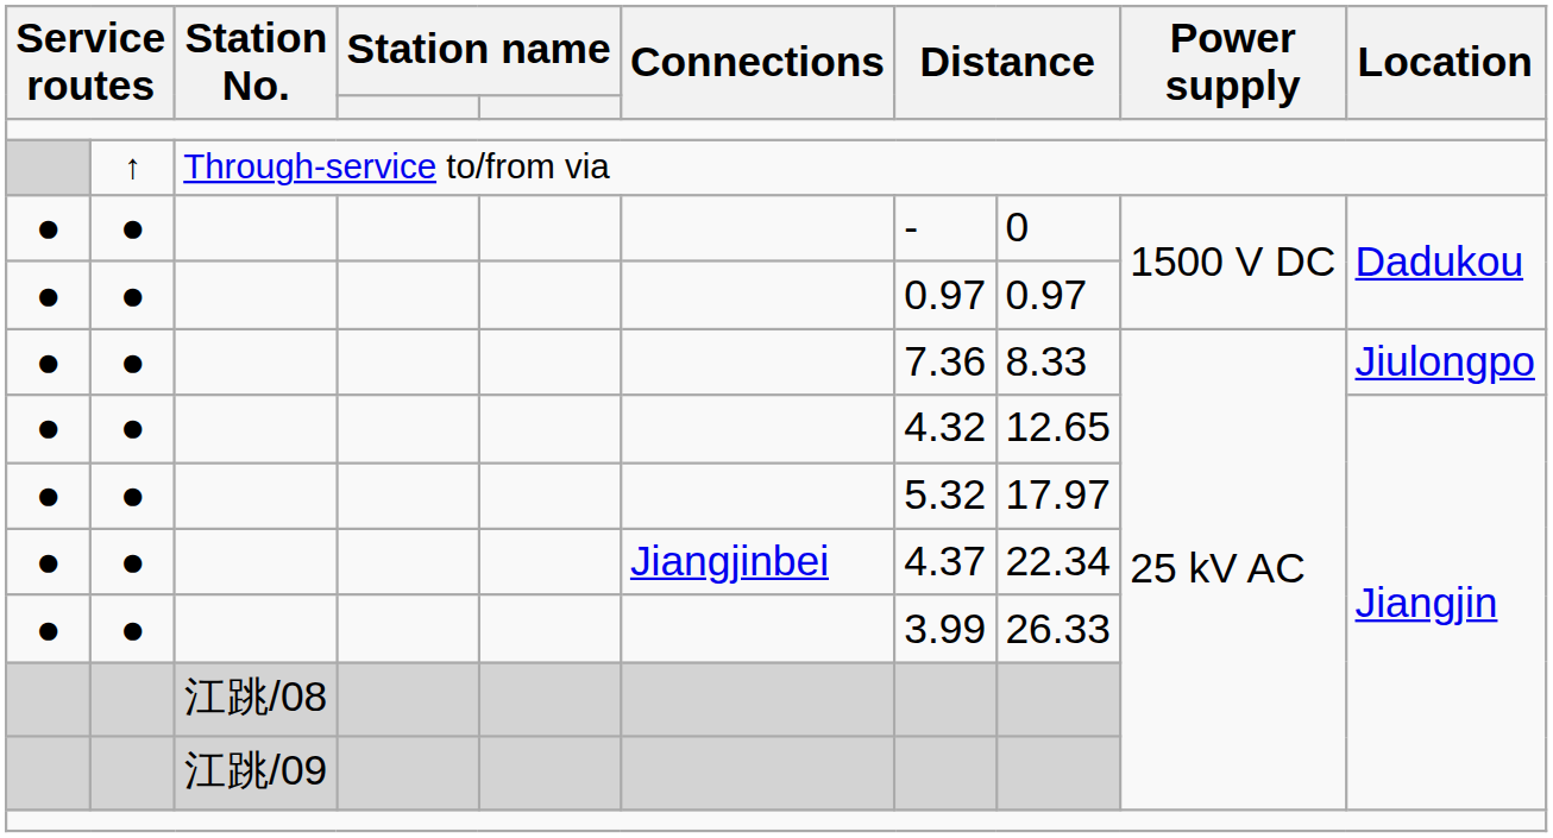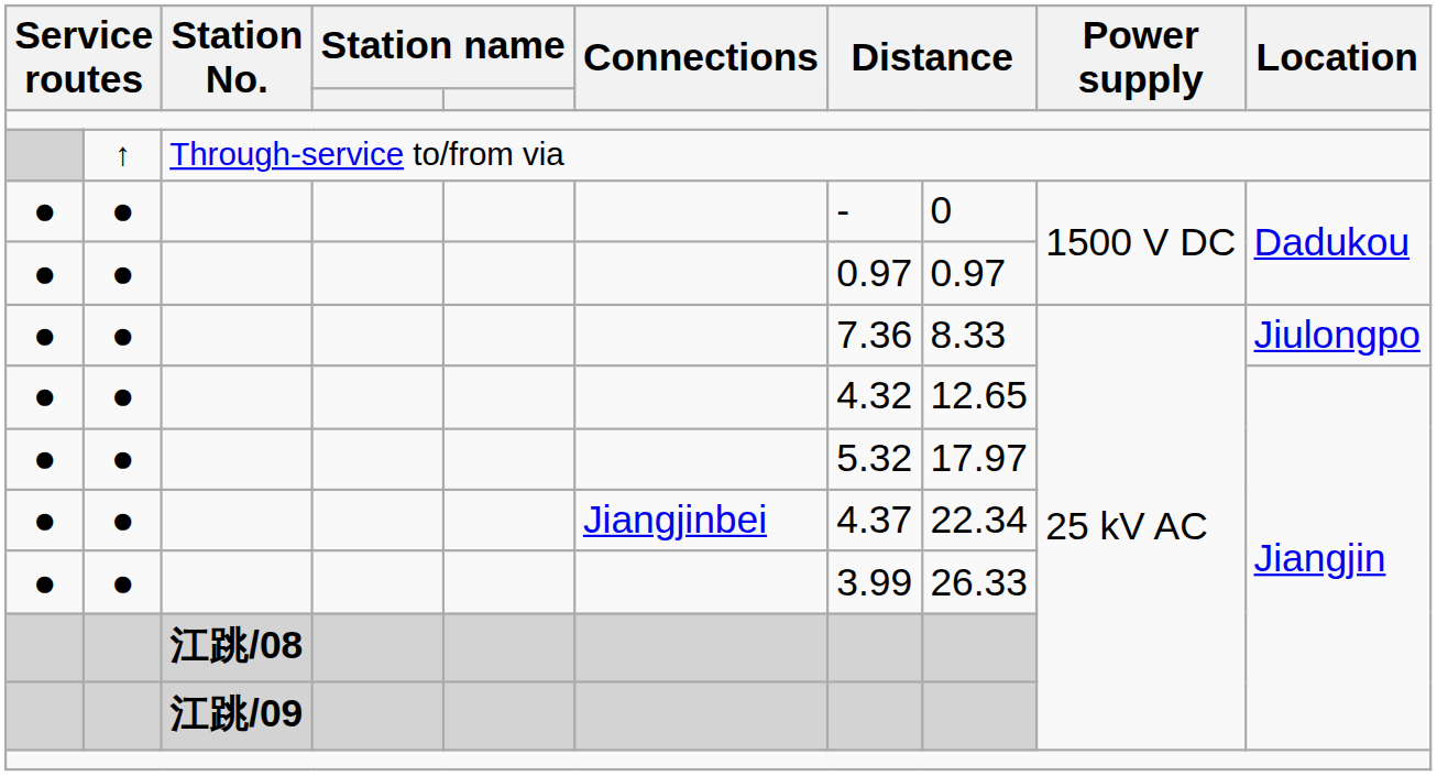江跳/08 | Station No.: normal -> bold
江跳/09 | Station No.: normal -> bold
